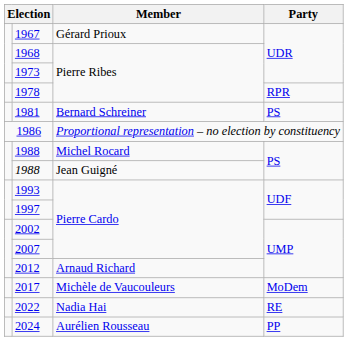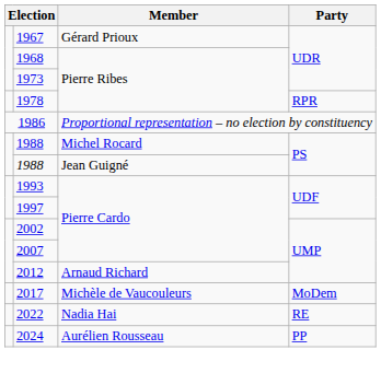- row: 1981 | Bernard Schreiner | PS
